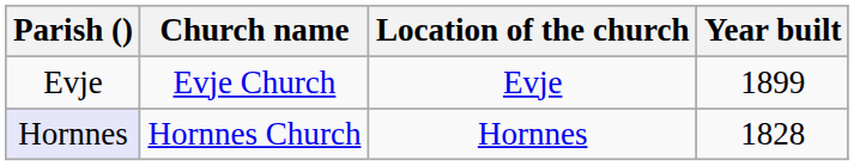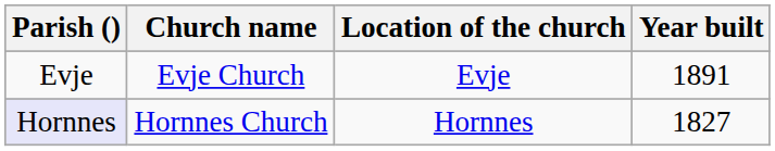row 2 | Year built: 1899 -> 1891
row 3 | Year built: 1828 -> 1827
